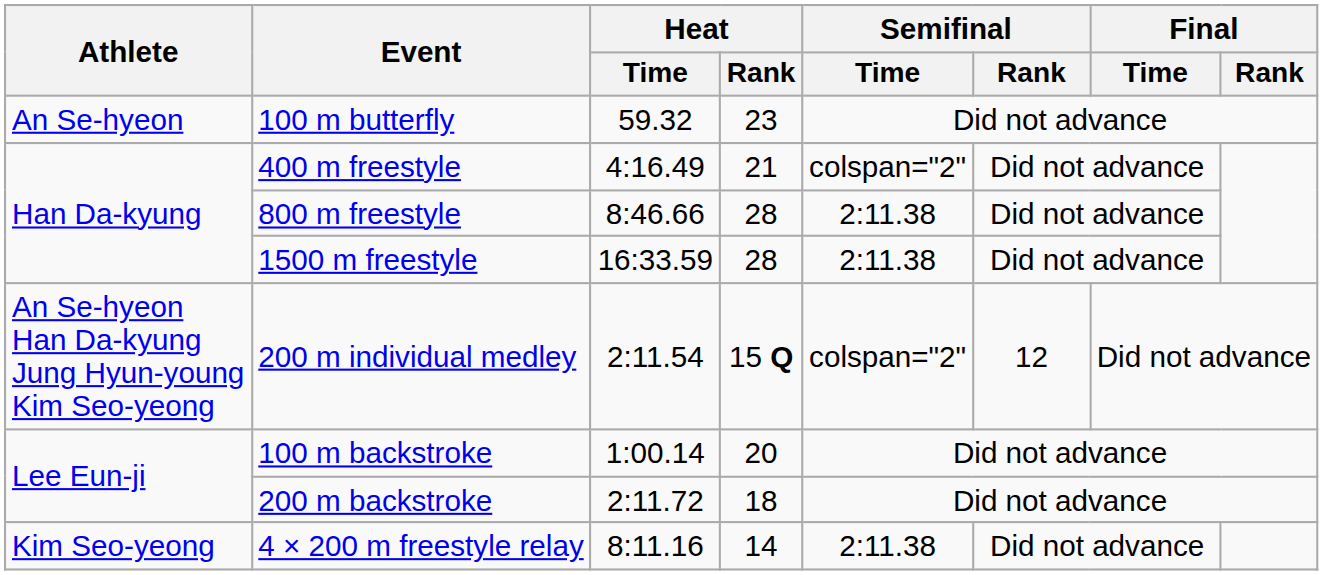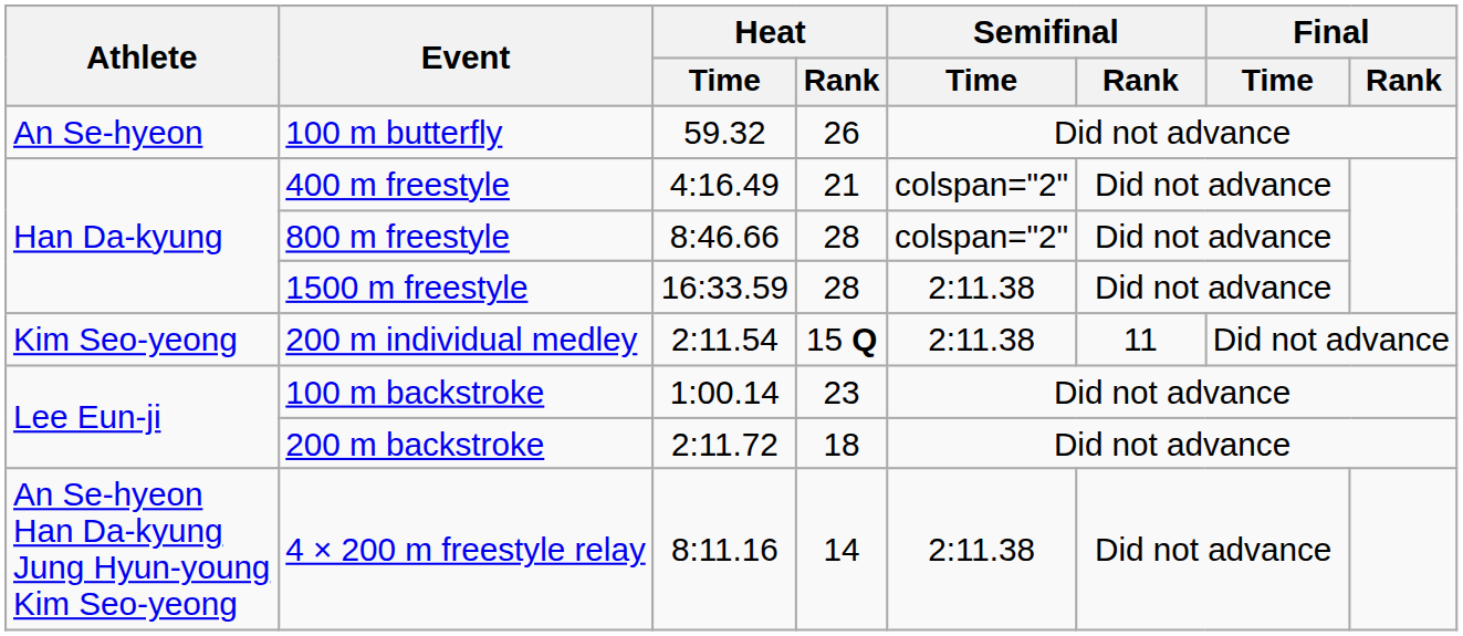100 m butterfly | Heat / Rank: 23 -> 26
800 m freestyle | Semifinal / Time: 2:11.38 -> colspan="2"
200 m individual medley | Athlete: An Se-hyeon Han Da-kyung Jung Hyun-young Kim Seo-yeong -> Kim Seo-yeong
200 m individual medley | Semifinal / Time: colspan="2" -> 2:11.38
200 m individual medley | Semifinal / Rank: 12 -> 11
100 m backstroke | Heat / Rank: 20 -> 23
4 × 200 m freestyle relay | Athlete: Kim Seo-yeong -> An Se-hyeon Han Da-kyung Jung Hyun-young Kim Seo-yeong
